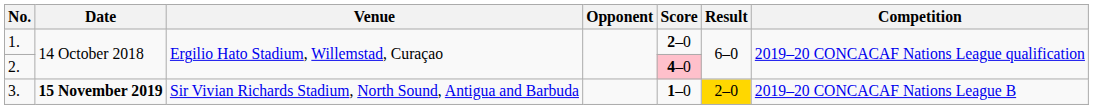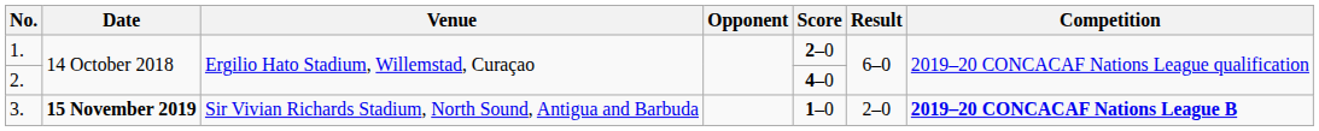2. | Score: pink background -> no background
3. | Result: gold background -> no background
3. | Competition: normal -> bold
